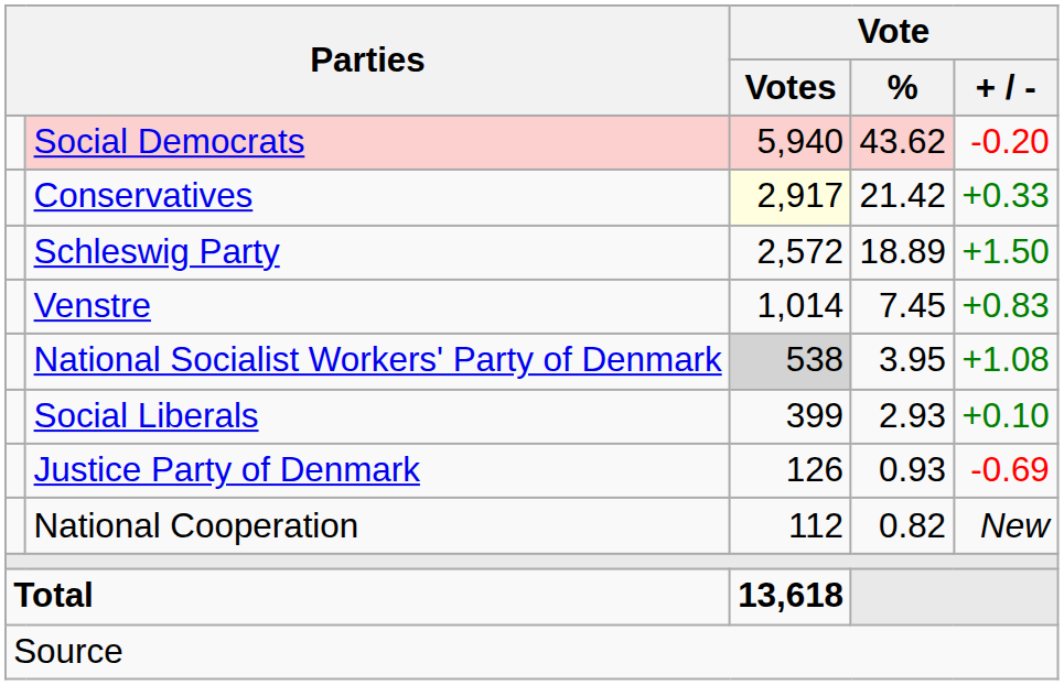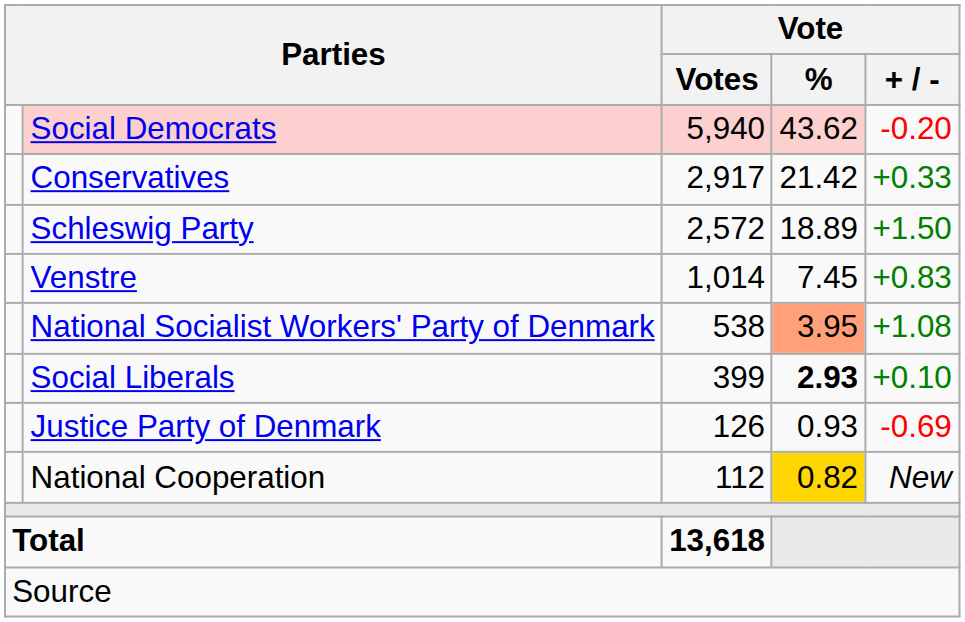Conservatives | Vote / Votes: lightyellow background -> no background
National Socialist Workers' Party of Denmark | Vote / Votes: lightgrey background -> no background
National Socialist Workers' Party of Denmark | Vote / %: no background -> lightsalmon background
Social Liberals | Vote / %: normal -> bold
National Cooperation | Vote / %: no background -> gold background
